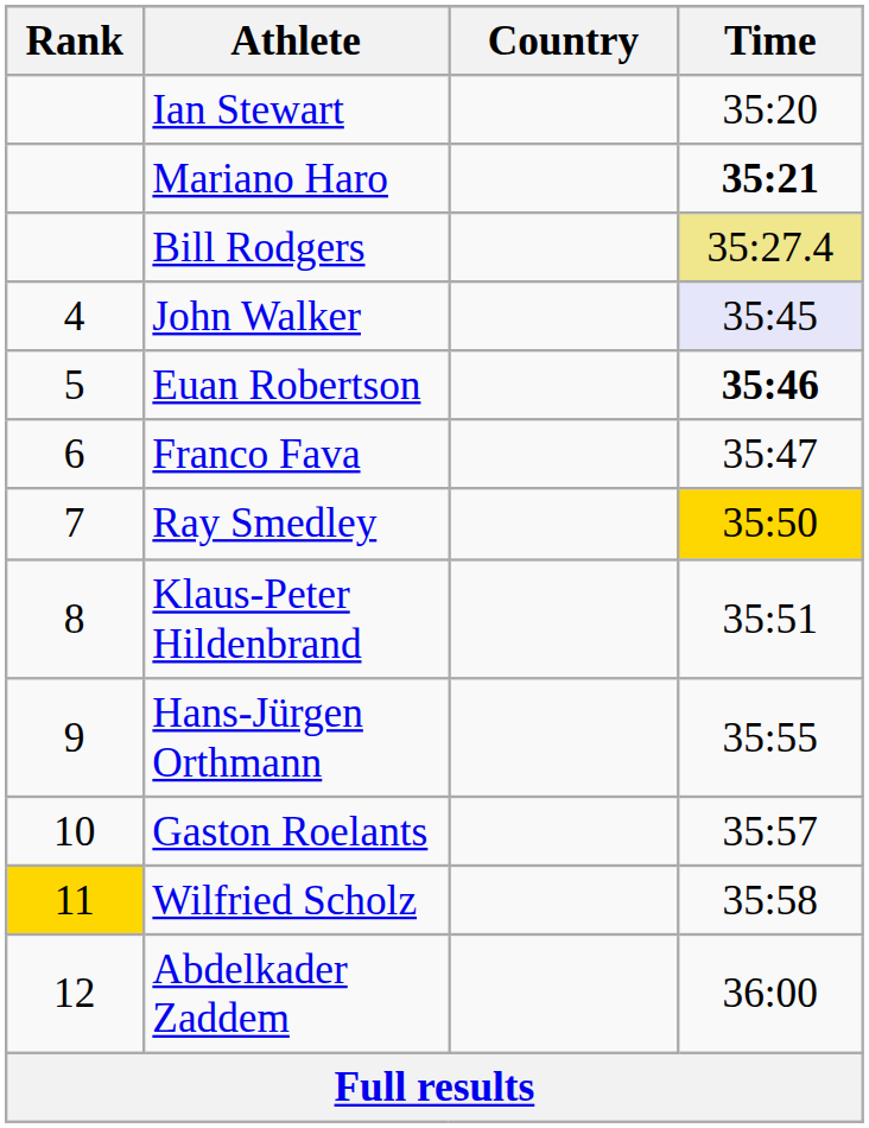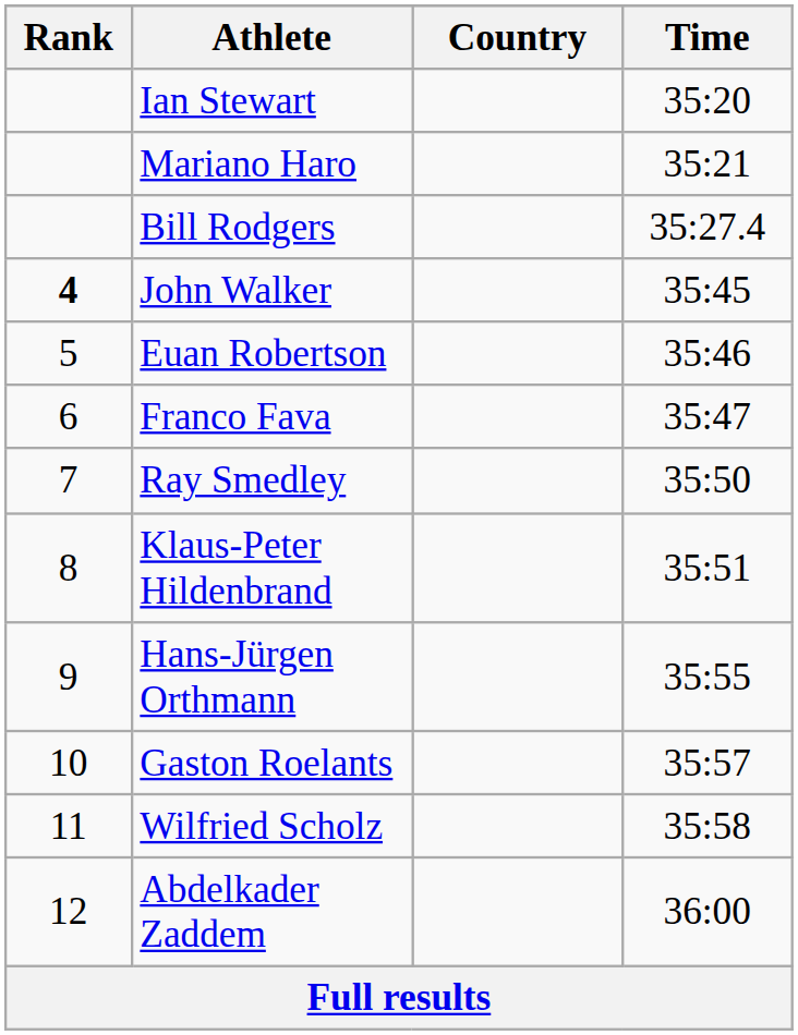Mariano Haro | Time: bold -> normal
Bill Rodgers | Time: khaki background -> no background
John Walker | Rank: normal -> bold
John Walker | Time: lavender background -> no background
Euan Robertson | Time: bold -> normal
Ray Smedley | Time: gold background -> no background
Wilfried Scholz | Rank: gold background -> no background
